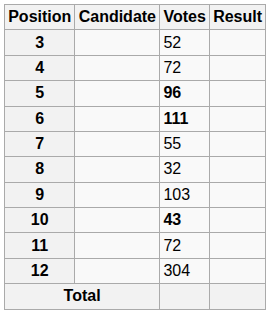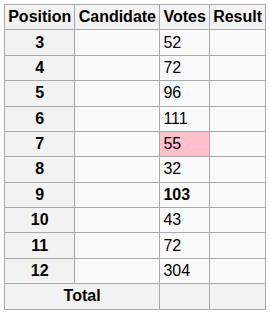5 | Votes: bold -> normal
6 | Votes: bold -> normal
7 | Votes: no background -> pink background
9 | Votes: normal -> bold
10 | Votes: bold -> normal
